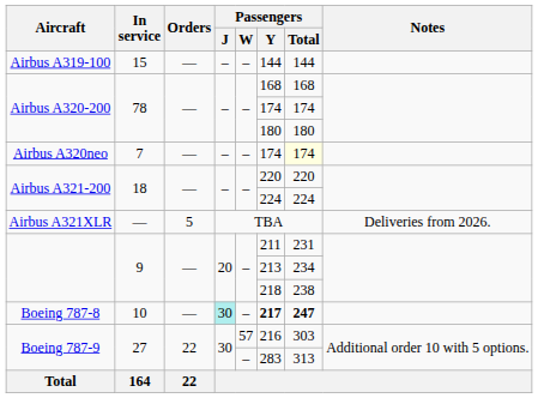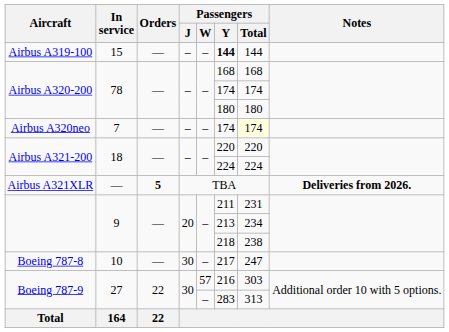Airbus A319-100 | Passengers / Y: normal -> bold
Airbus A321XLR | Orders: normal -> bold
Airbus A321XLR | Notes: normal -> bold
Boeing 787-8 | Passengers / J: paleturquoise background -> no background
Boeing 787-8 | Passengers / Y: bold -> normal
Boeing 787-8 | Passengers / Total: bold -> normal
